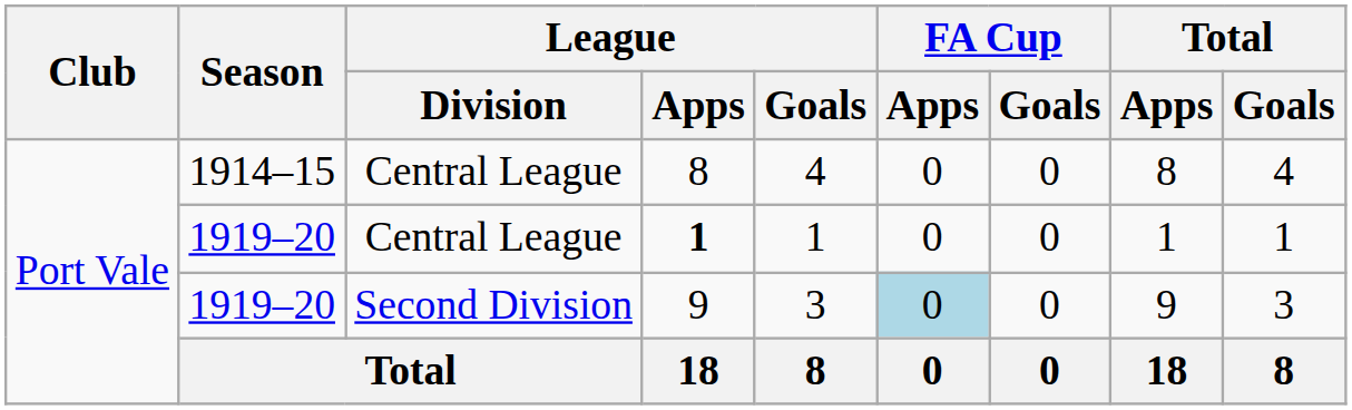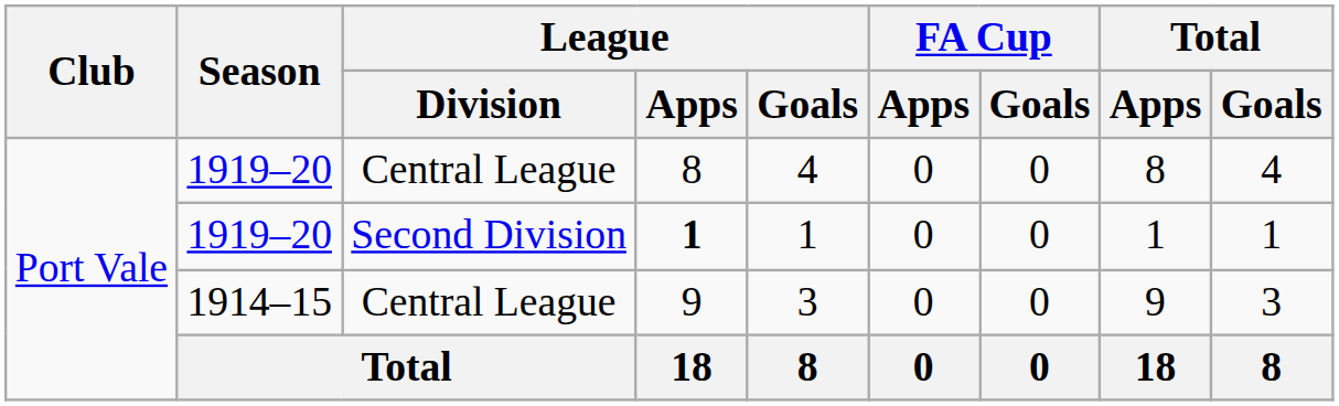row 3 | Season: 1914–15 -> 1919–20
row 4 | League / Division: Central League -> Second Division
row 5 | Season: 1919–20 -> 1914–15
row 5 | League / Division: Second Division -> Central League
row 5 | FA Cup / Apps: lightblue background -> no background
